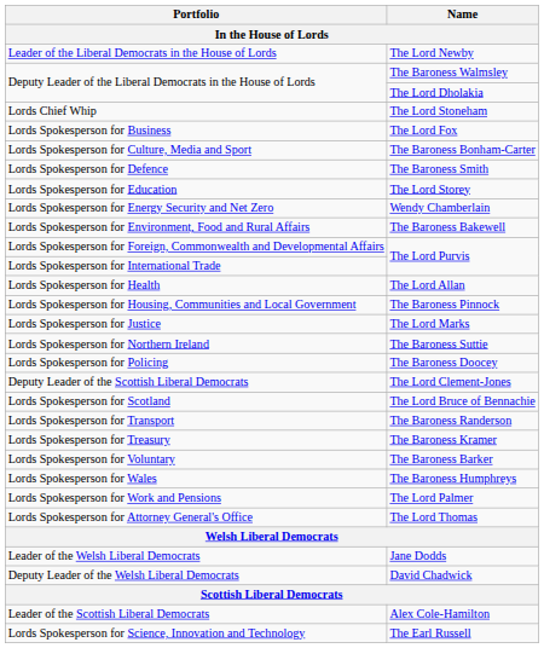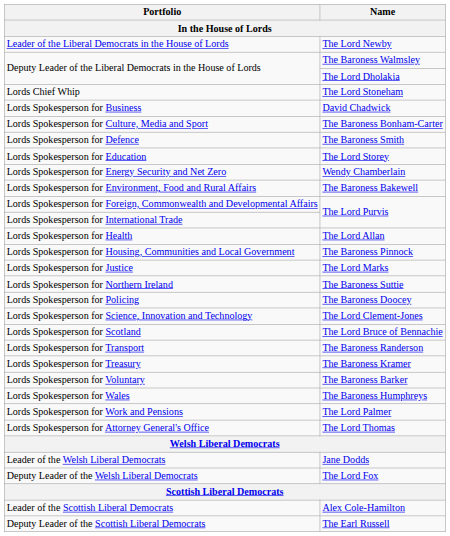row 7 | Name: The Lord Fox -> David Chadwick
row 20 | Portfolio: Deputy Leader of the Scottish Liberal Democrats -> Lords Spokesperson for Science, Innovation and Technology
row 30 | Name: David Chadwick -> The Lord Fox
row 33 | Portfolio: Lords Spokesperson for Science, Innovation and Technology -> Deputy Leader of the Scottish Liberal Democrats
